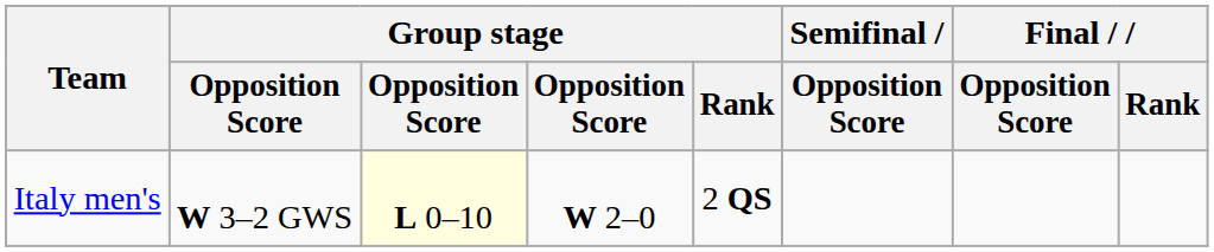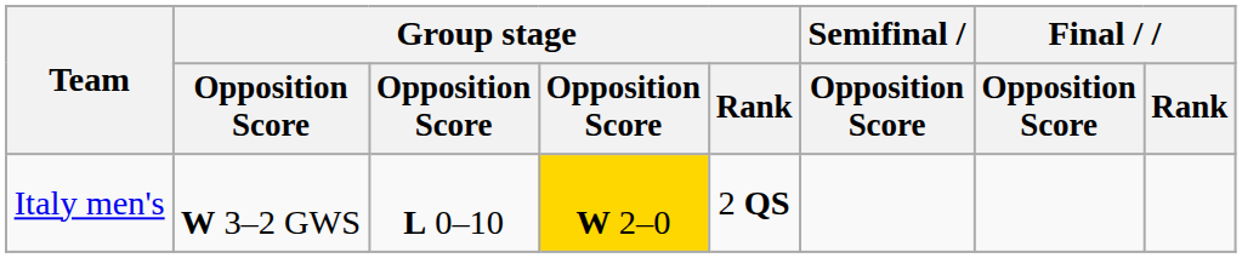Italy men's | column 3: lightyellow background -> no background
Italy men's | column 4: no background -> gold background
